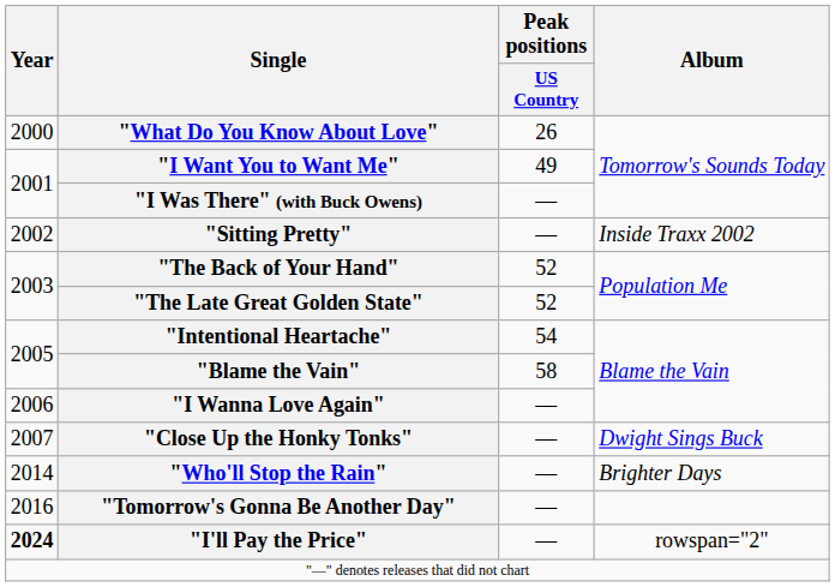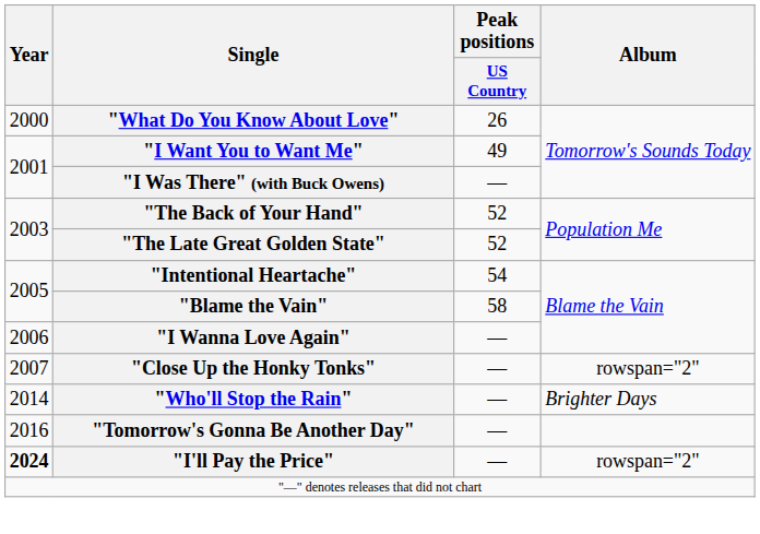- row: 2002 | "Sitting Pretty" | — | Inside Traxx 2002
"Close Up the Honky Tonks" | Album: Dwight Sings Buck -> rowspan="2"
